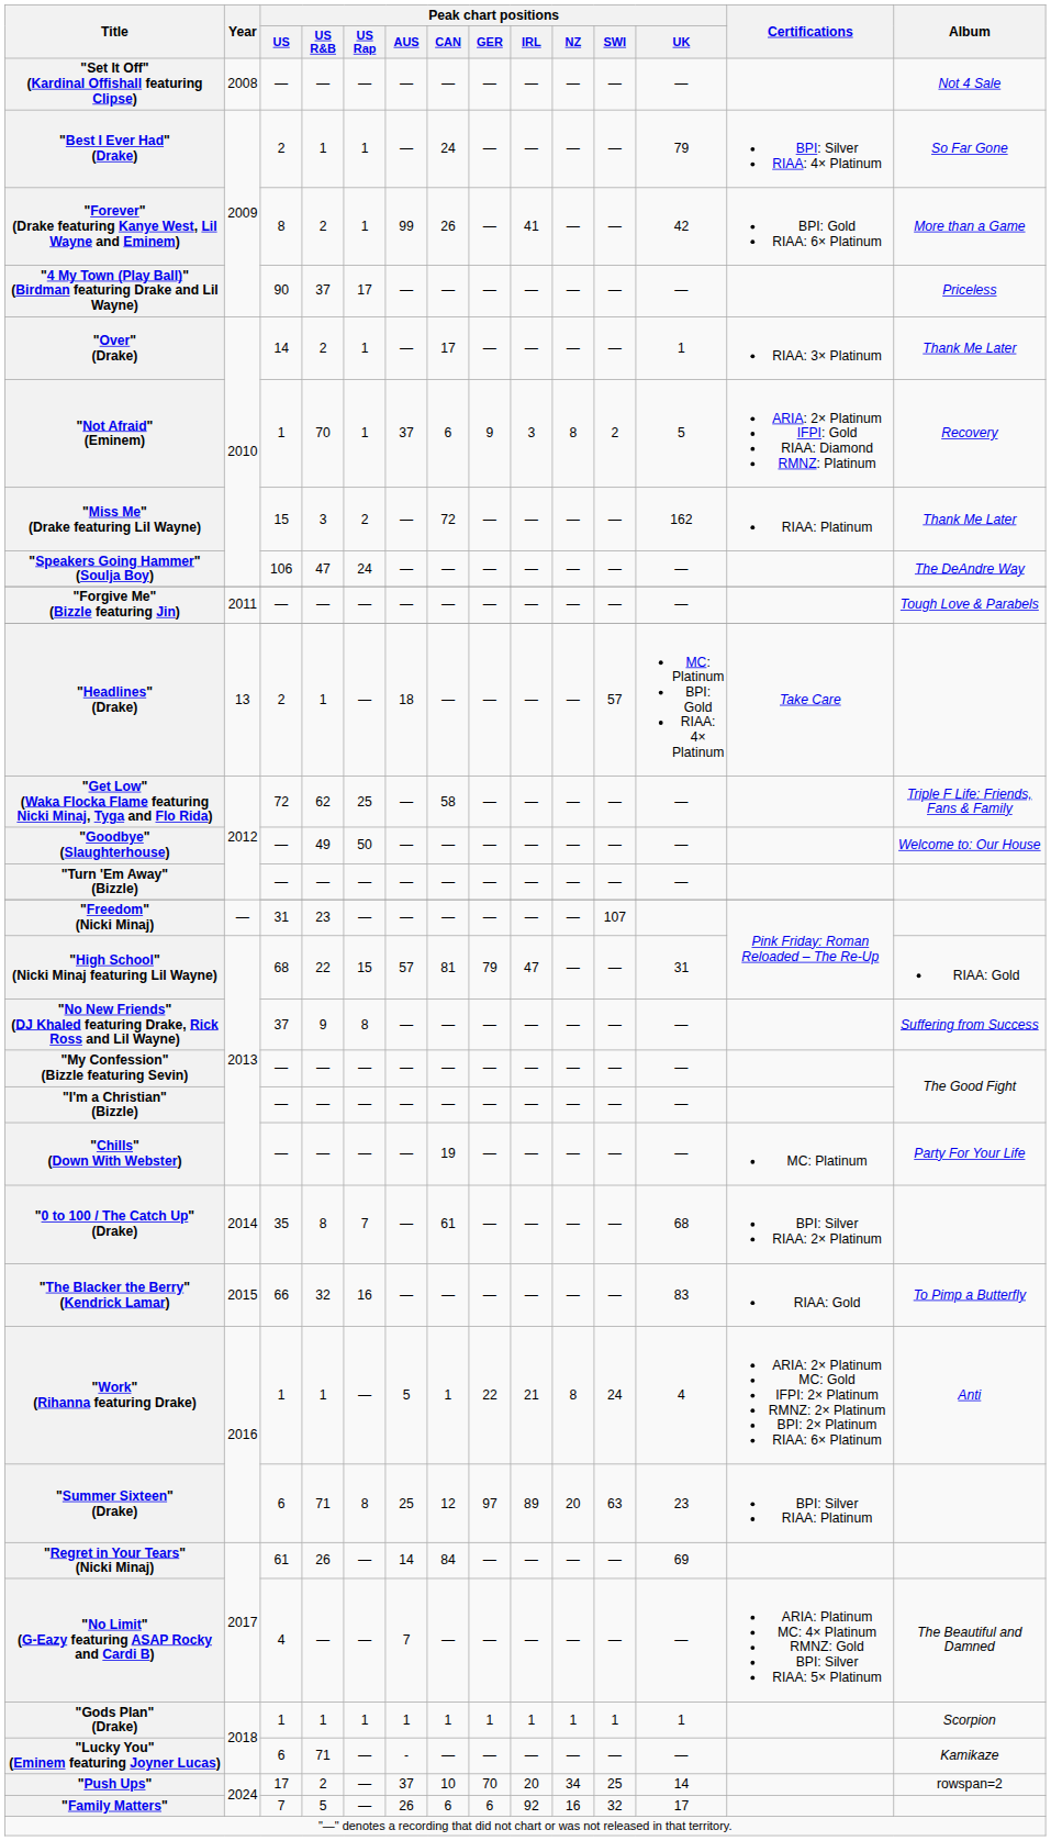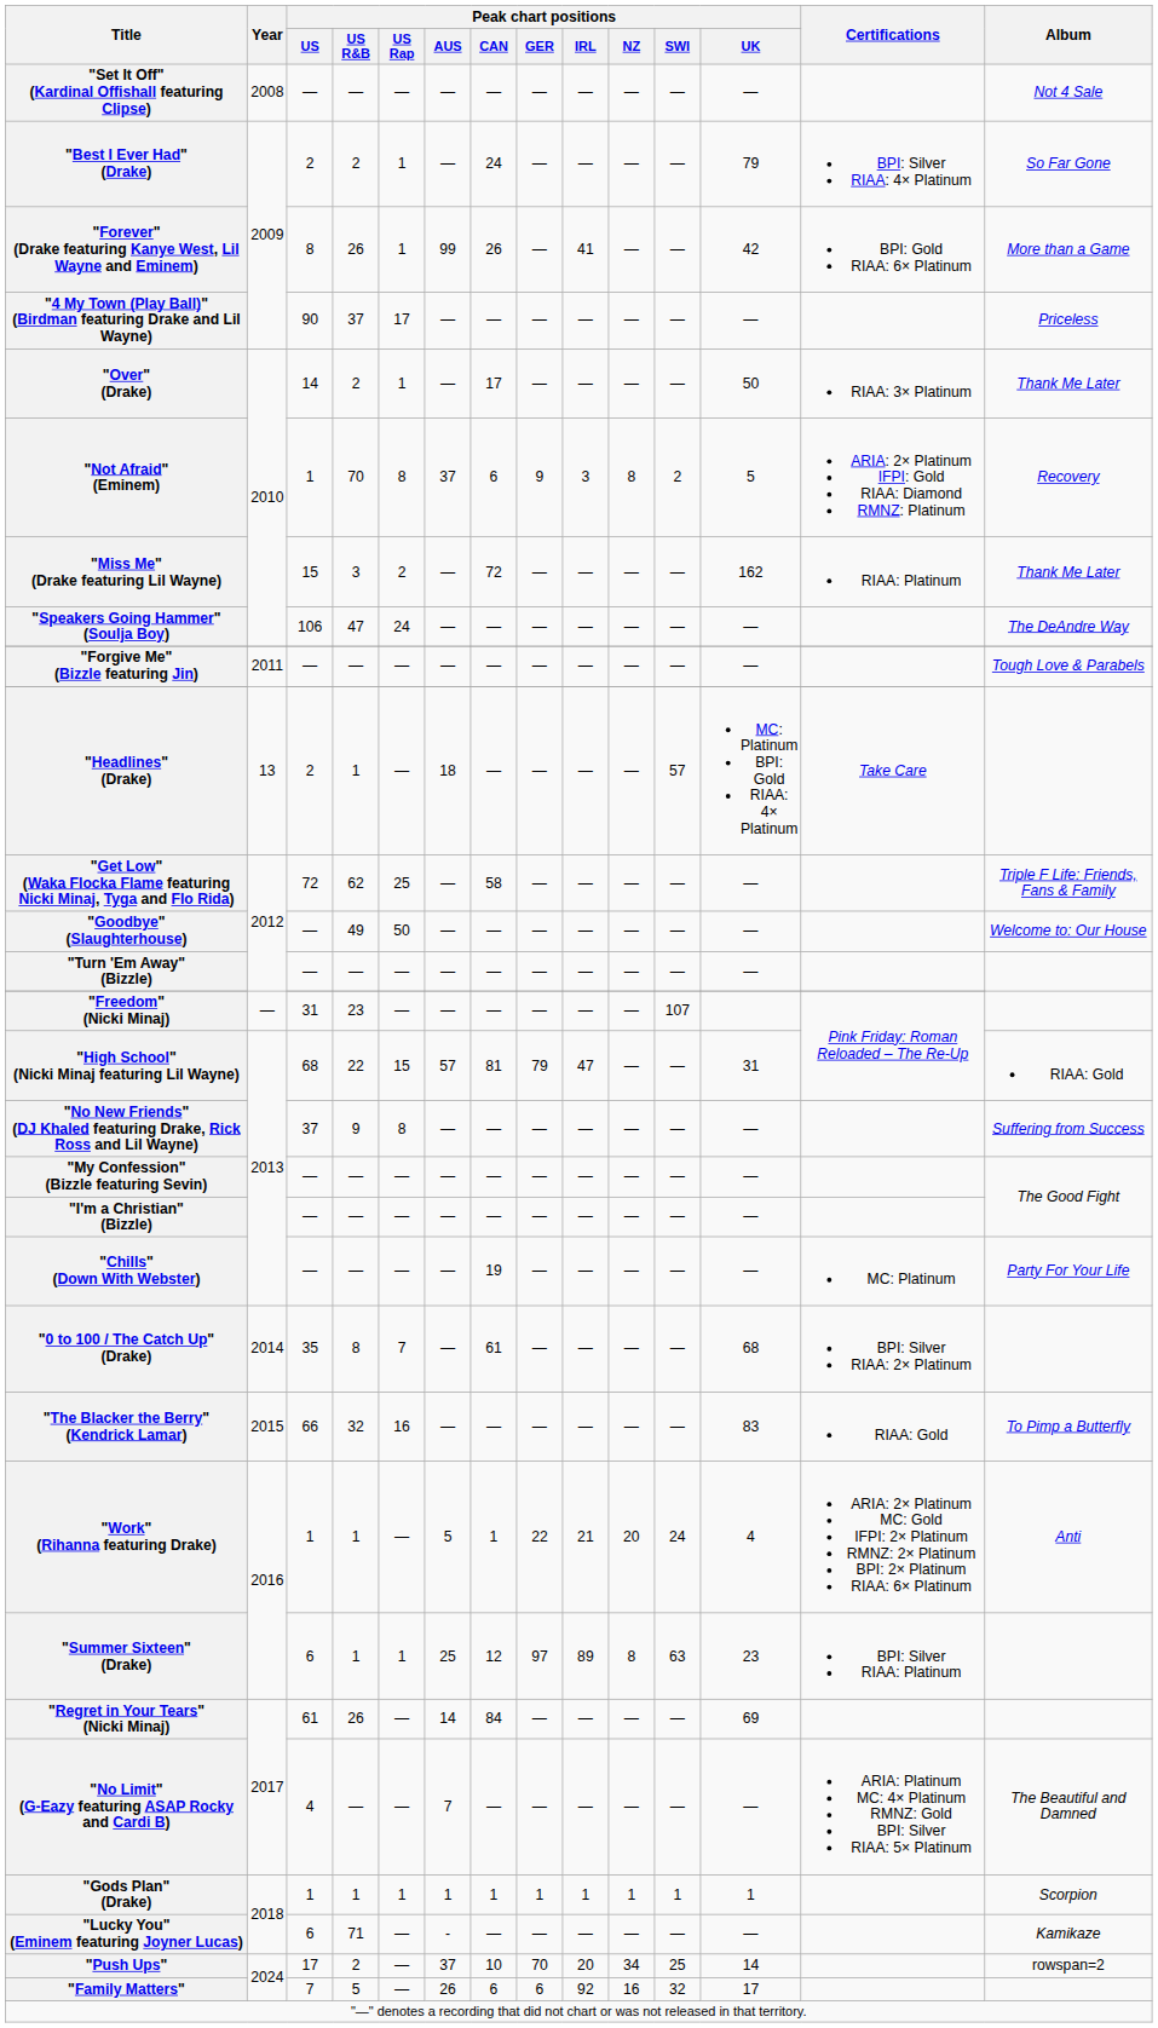"Best I Ever Had" (Drake) | Peak chart positions / US R&B: 1 -> 2
"Forever" (Drake featuring Kanye West, Lil Wayne and Eminem) | Peak chart positions / US R&B: 2 -> 26
"Over" (Drake) | Peak chart positions / UK: 1 -> 50
"Not Afraid" (Eminem) | Peak chart positions / US Rap: 1 -> 8
"Work" (Rihanna featuring Drake) | Peak chart positions / NZ: 8 -> 20
"Summer Sixteen" (Drake) | Peak chart positions / US R&B: 71 -> 1
"Summer Sixteen" (Drake) | Peak chart positions / US Rap: 8 -> 1
"Summer Sixteen" (Drake) | Peak chart positions / NZ: 20 -> 8
